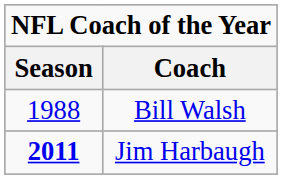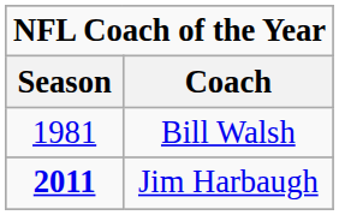Bill Walsh | Season: 1988 -> 1981
